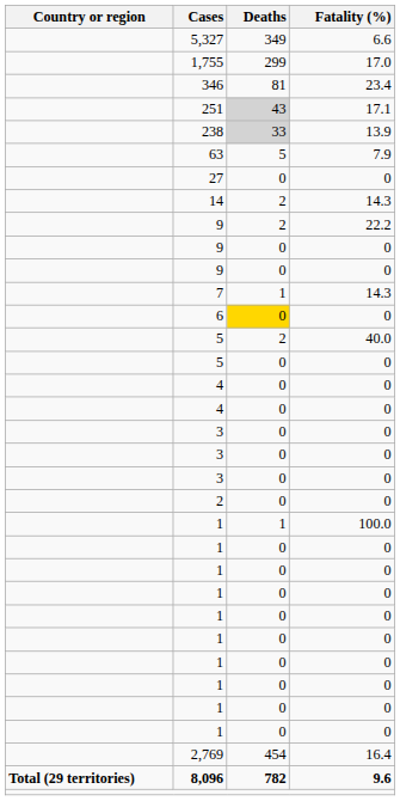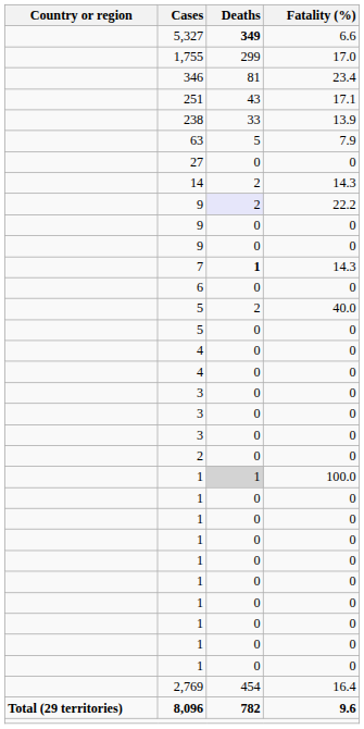5,327 | Deaths: normal -> bold
251 | Deaths: lightgrey background -> no background
238 | Deaths: lightgrey background -> no background
9 / 22.2 | Deaths: no background -> lavender background
7 | Deaths: normal -> bold
6 | Deaths: gold background -> no background
1 / 100.0 | Deaths: no background -> lightgrey background
